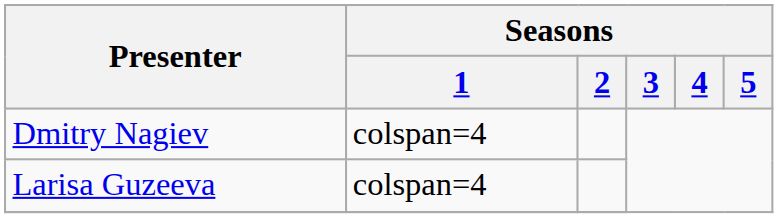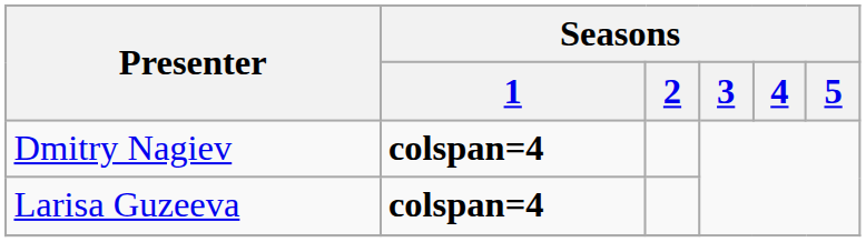Dmitry Nagiev | Seasons / 1: normal -> bold
Larisa Guzeeva | Seasons / 1: normal -> bold
